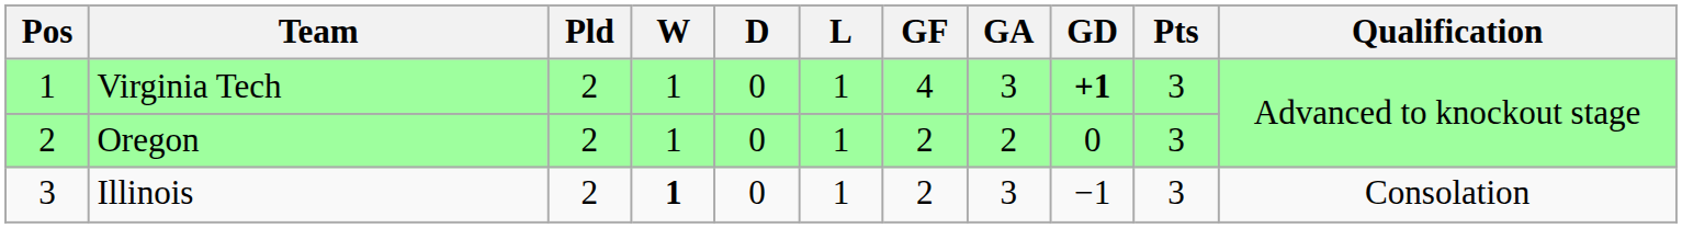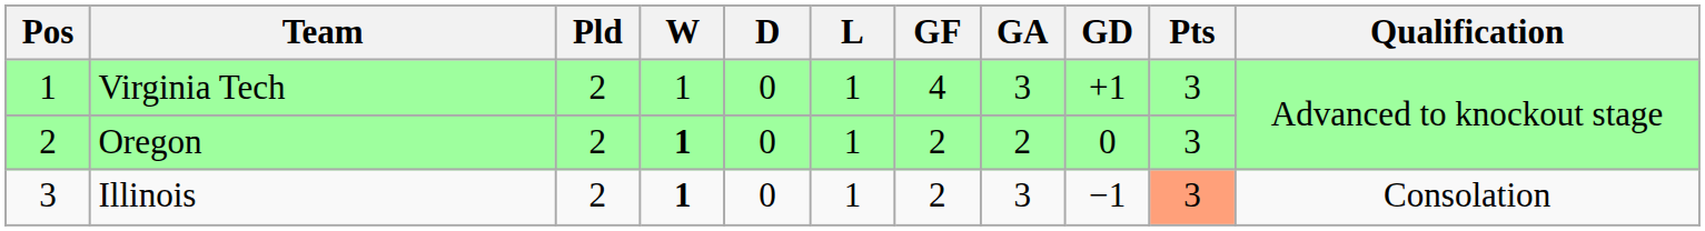Virginia Tech | GD: bold -> normal
Oregon | W: normal -> bold
Illinois | Pts: no background -> lightsalmon background
